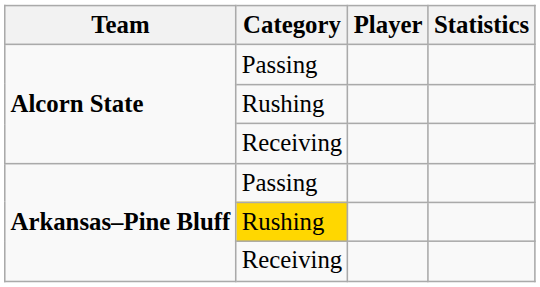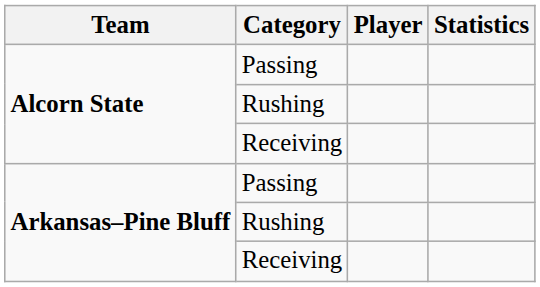Arkansas–Pine Bluff / Rushing | Category: gold background -> no background
